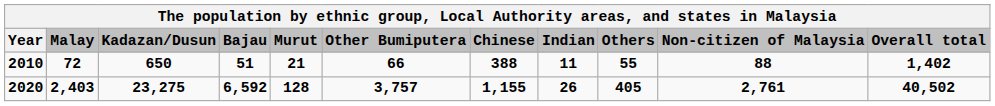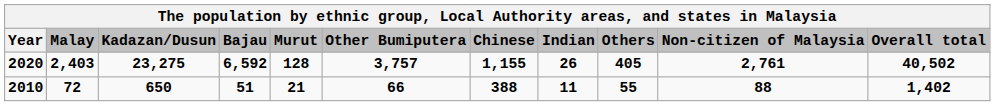rows swapped: 2010 <-> 2020
